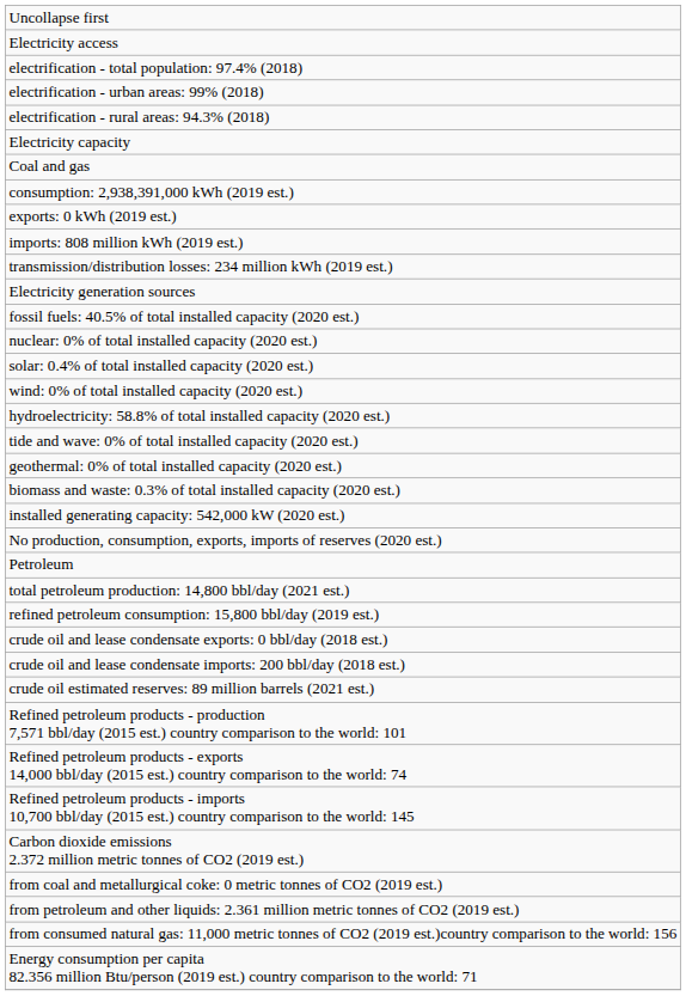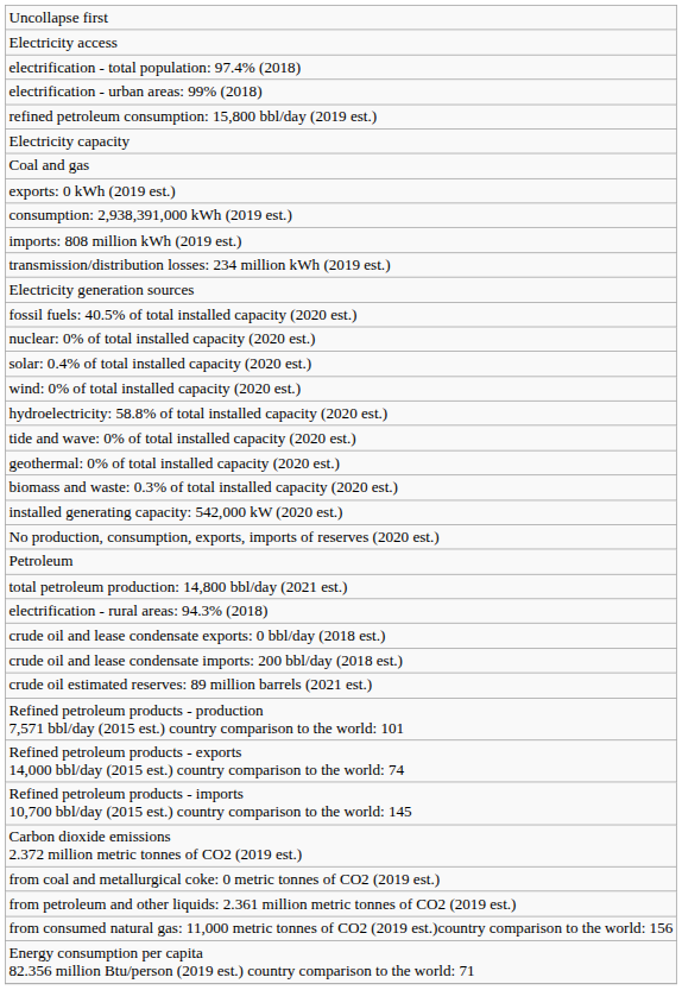row 5 | column 1: electrification - rural areas: 94.3% (2018) -> refined petroleum consumption: 15,800 bbl/day (2019 est.)
row 8 | column 1: consumption: 2,938,391,000 kWh (2019 est.) -> exports: 0 kWh (2019 est.)
row 9 | column 1: exports: 0 kWh (2019 est.) -> consumption: 2,938,391,000 kWh (2019 est.)
row 25 | column 1: refined petroleum consumption: 15,800 bbl/day (2019 est.) -> electrification - rural areas: 94.3% (2018)
